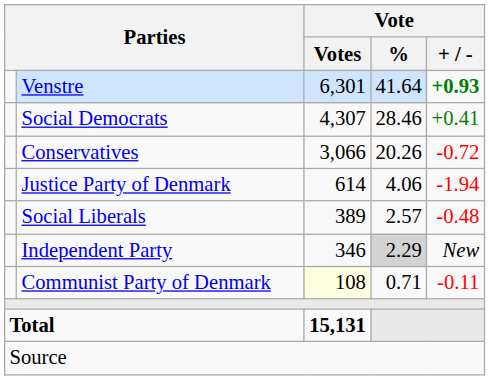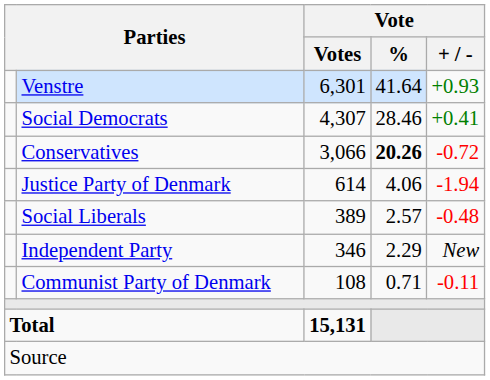Venstre | Vote / + / -: bold -> normal
Conservatives | Vote / %: normal -> bold
Independent Party | Vote / %: lightgrey background -> no background
Communist Party of Denmark | Vote / Votes: lightyellow background -> no background
